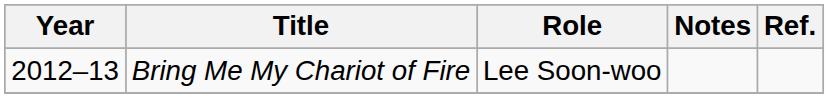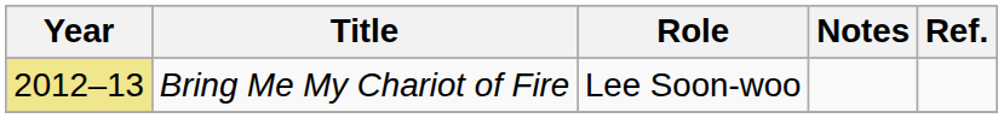Bring Me My Chariot of Fire | Year: no background -> khaki background
